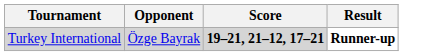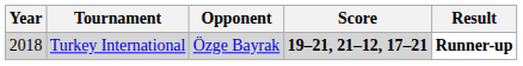+ column: Year | 2018
